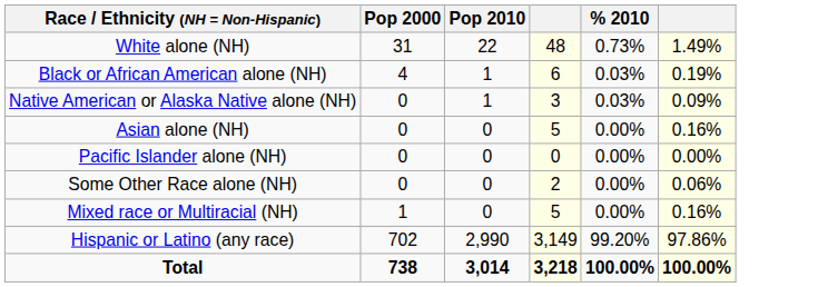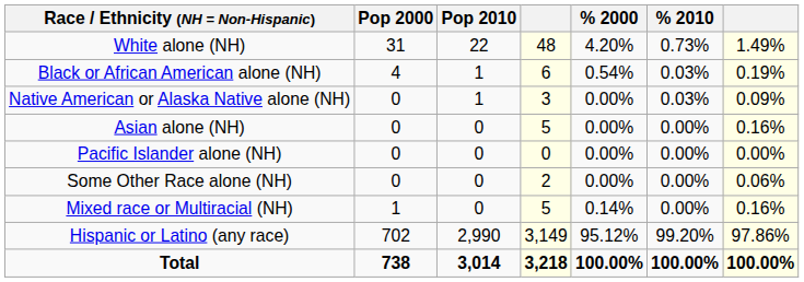+ column: % 2000 | 4.20% | 0.54% | 0.00% | 0.00% | 0.00% | 0.00% | 0.14% | 95.12% | 100.00%
